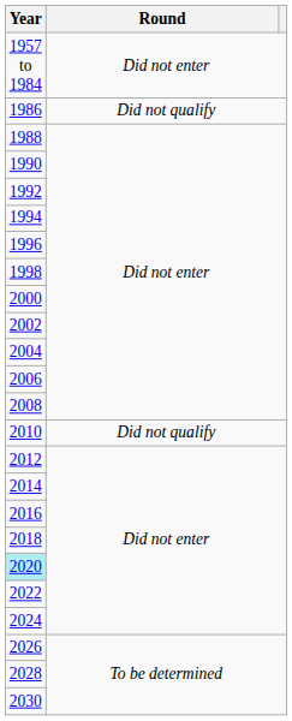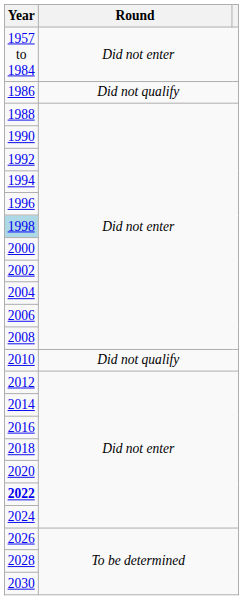1998 | Year: no background -> lightblue background
2020 | Year: paleturquoise background -> no background
2022 | Year: normal -> bold
